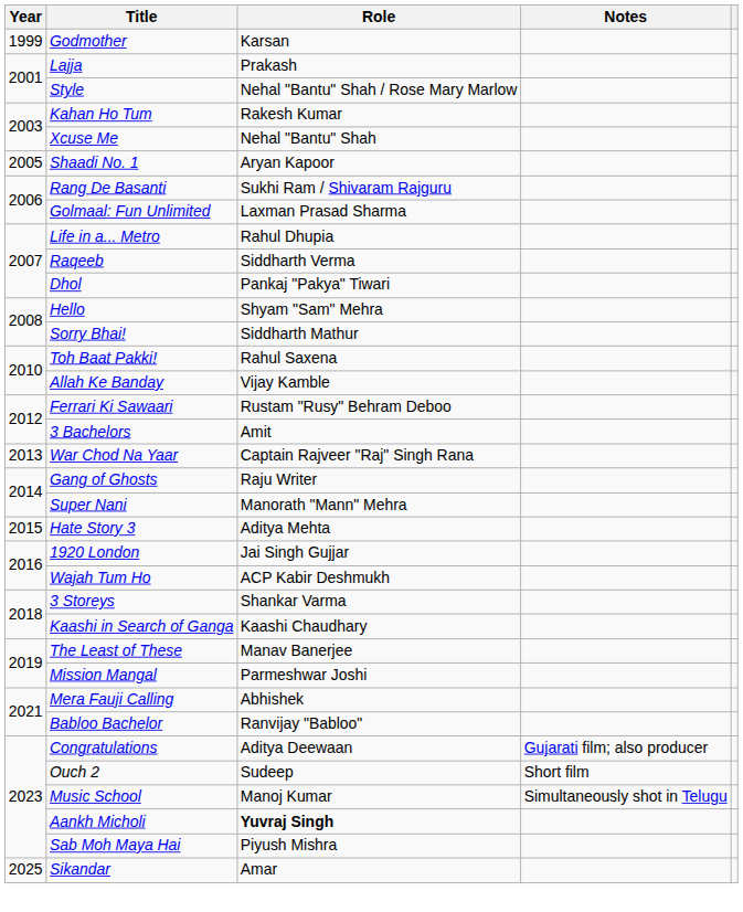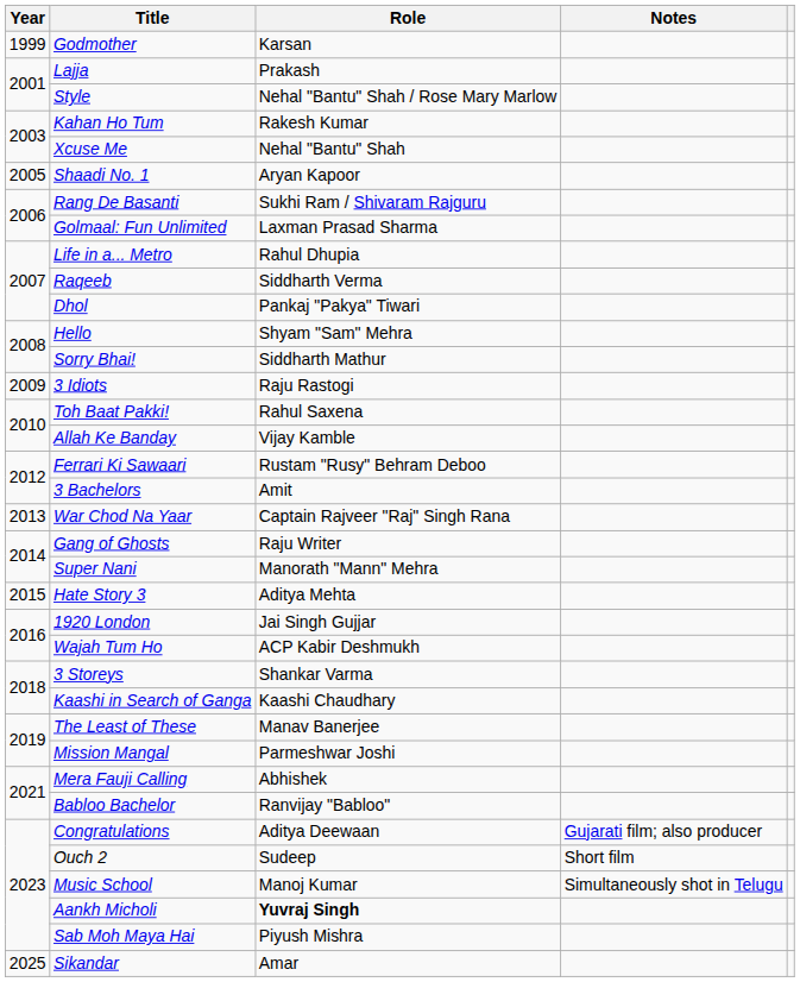+ row: 2009 | 3 Idiots | Raju Rastogi
